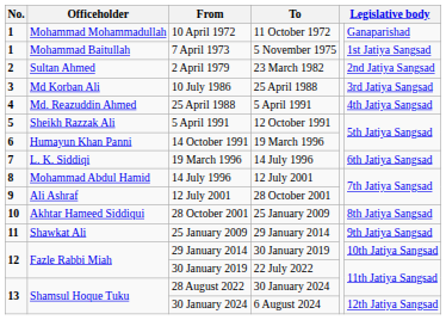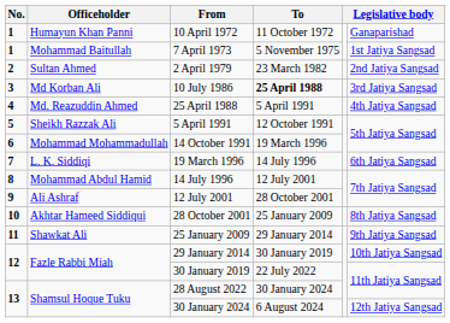10 April 1972 | Officeholder: Mohammad Mohammadullah -> Humayun Khan Panni
10 July 1986 | To: normal -> bold
14 October 1991 | Officeholder: Humayun Khan Panni -> Mohammad Mohammadullah
